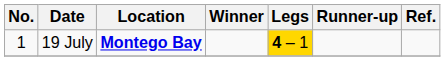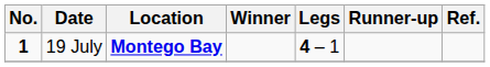19 July | No.: normal -> bold
19 July | Legs: gold background -> no background
